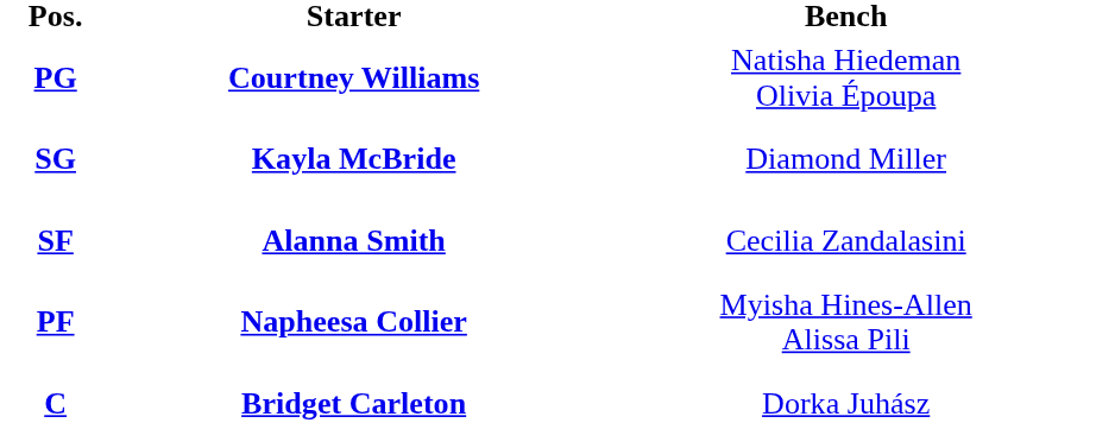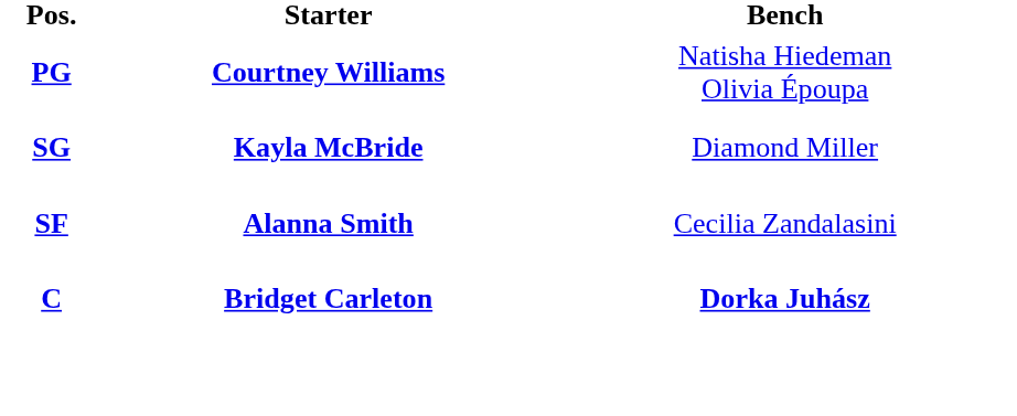- row: PF | Napheesa Collier | Myisha Hines-Allen Alissa Pili
C | Bench: normal -> bold
